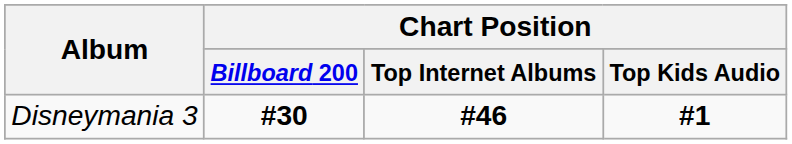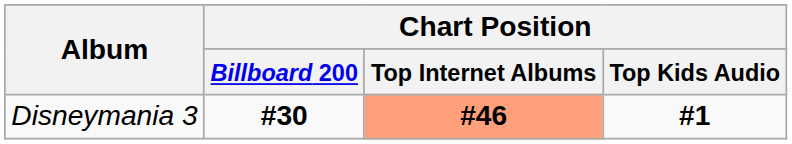Disneymania 3 | Chart Position / Top Internet Albums: no background -> lightsalmon background
